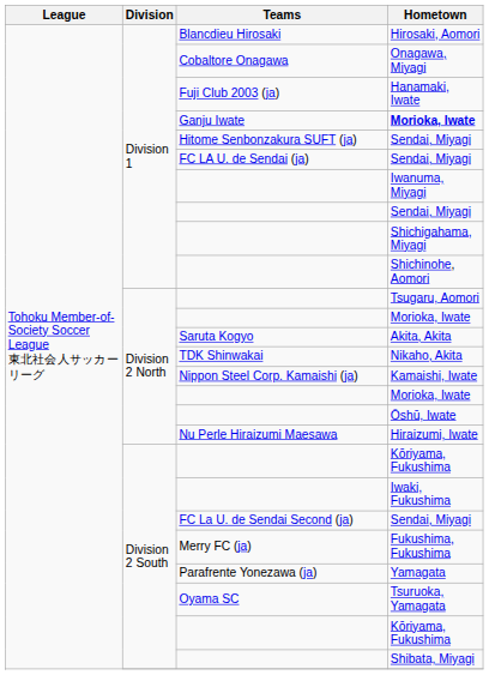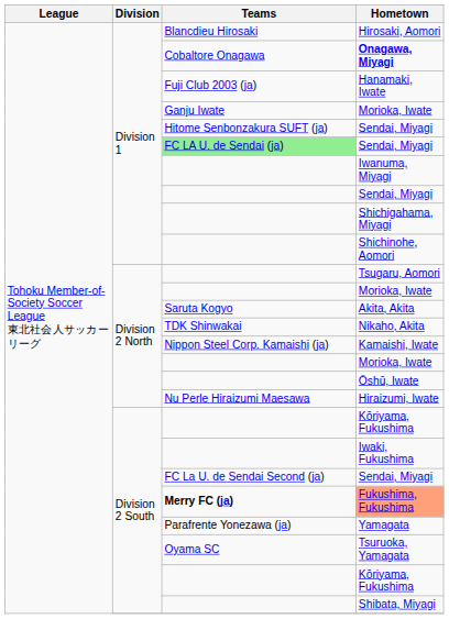Onagawa, Miyagi | Hometown: normal -> bold
Ganju Iwate / Morioka, Iwate | Hometown: bold -> normal
FC LA U. de Sendai (ja) / Sendai, Miyagi | Teams: no background -> lightgreen background
Fukushima, Fukushima | Teams: normal -> bold
Fukushima, Fukushima | Hometown: no background -> lightsalmon background
